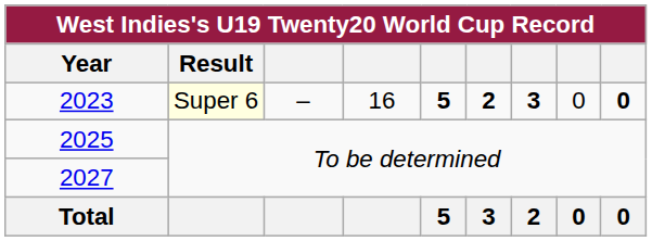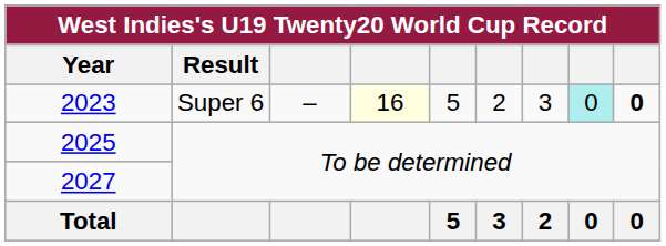2023 | Result: lightyellow background -> no background
2023 | column 4: no background -> lightyellow background
2023 | column 5: bold -> normal
2023 | column 6: bold -> normal
2023 | column 7: bold -> normal
2023 | column 8: no background -> paleturquoise background
